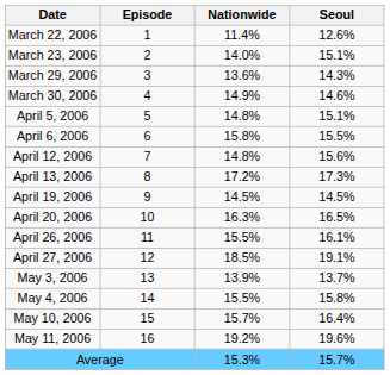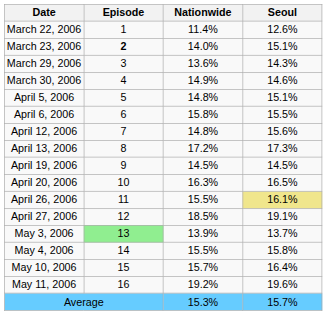March 23, 2006 | Episode: normal -> bold
April 26, 2006 | Seoul: no background -> khaki background
May 3, 2006 | Episode: no background -> lightgreen background
